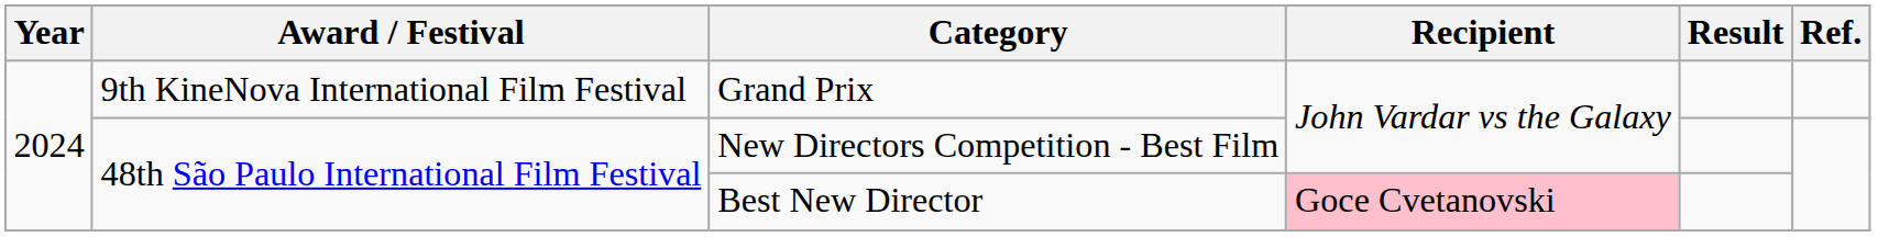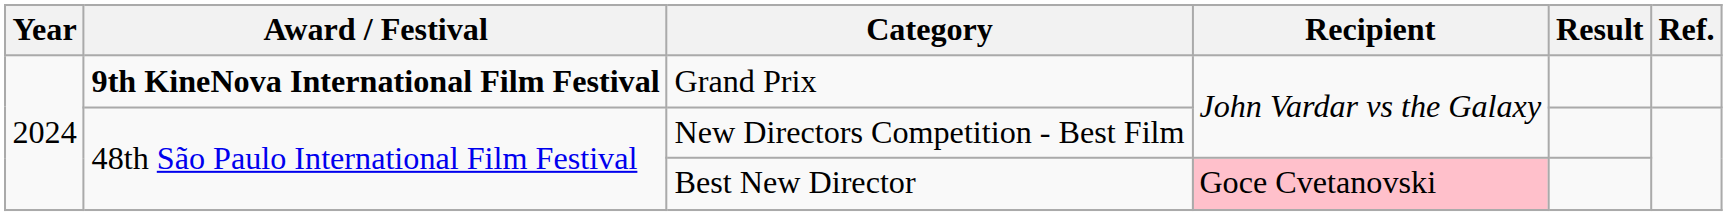Grand Prix | Award / Festival: normal -> bold
